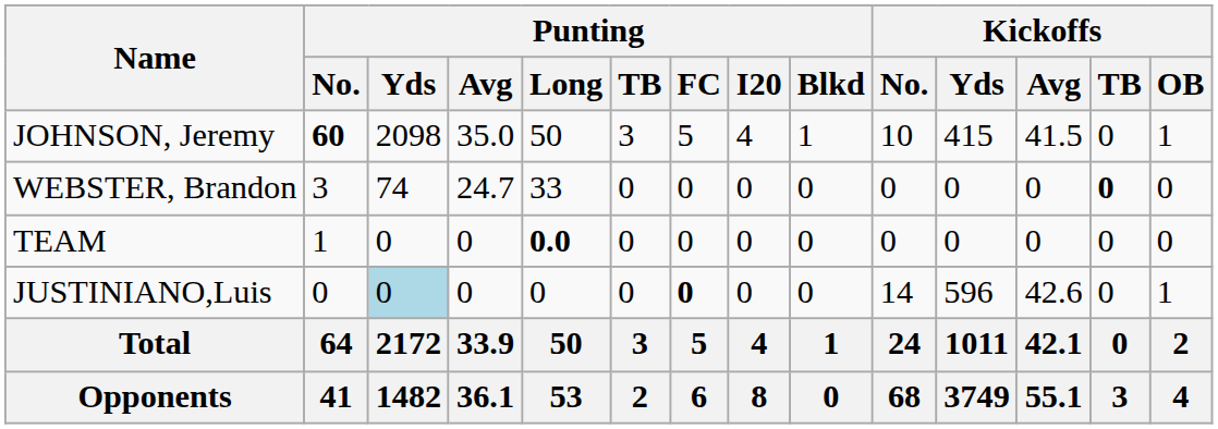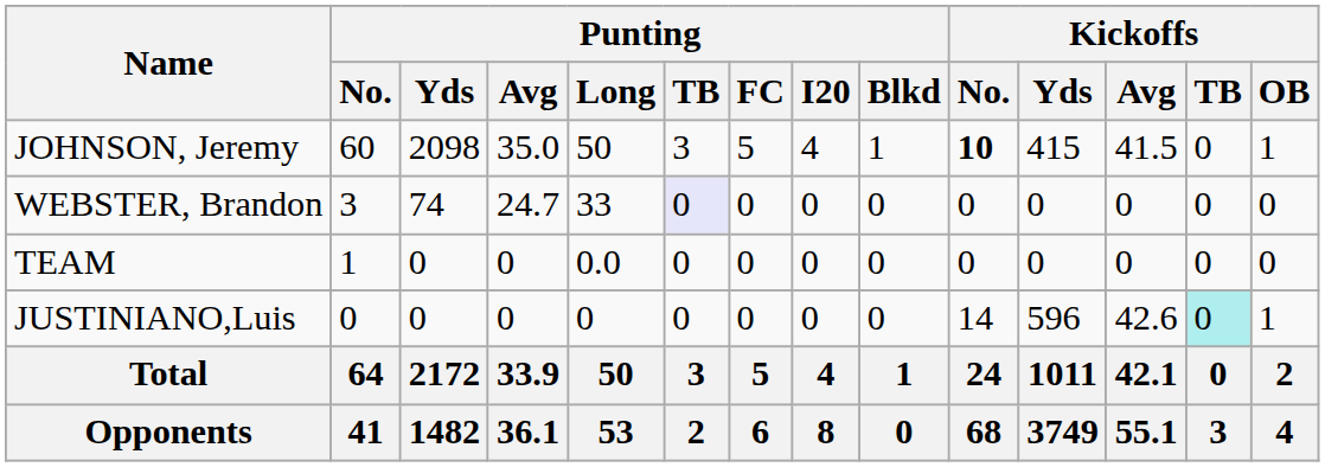JOHNSON, Jeremy | Punting / No.: bold -> normal
JOHNSON, Jeremy | Kickoffs / No.: normal -> bold
WEBSTER, Brandon | Punting / TB: no background -> lavender background
WEBSTER, Brandon | Kickoffs / TB: bold -> normal
TEAM | Punting / Long: bold -> normal
JUSTINIANO,Luis | Punting / Yds: lightblue background -> no background
JUSTINIANO,Luis | Punting / FC: bold -> normal
JUSTINIANO,Luis | Kickoffs / TB: no background -> paleturquoise background
